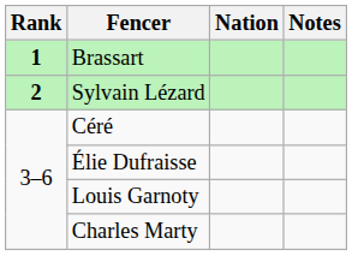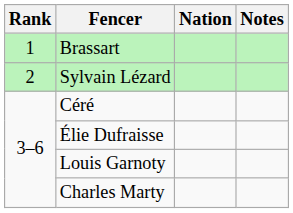Brassart | Rank: bold -> normal
Sylvain Lézard | Rank: bold -> normal
